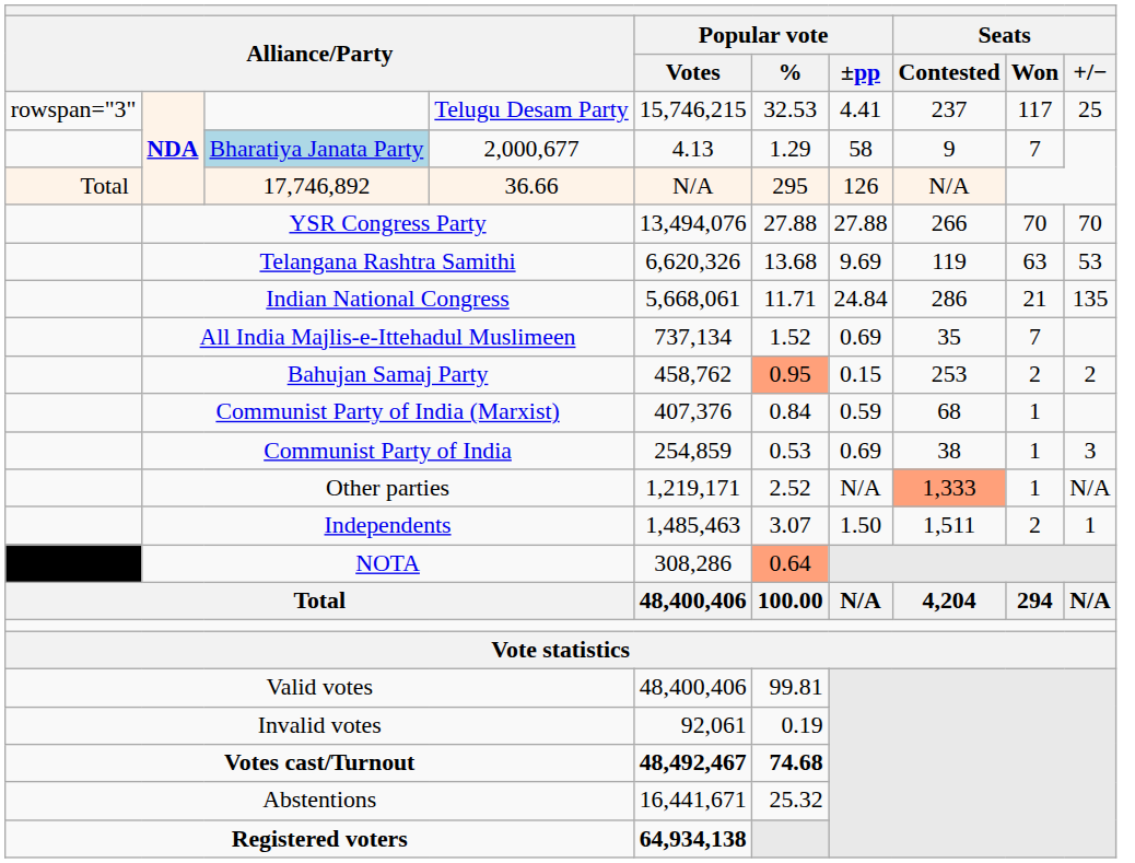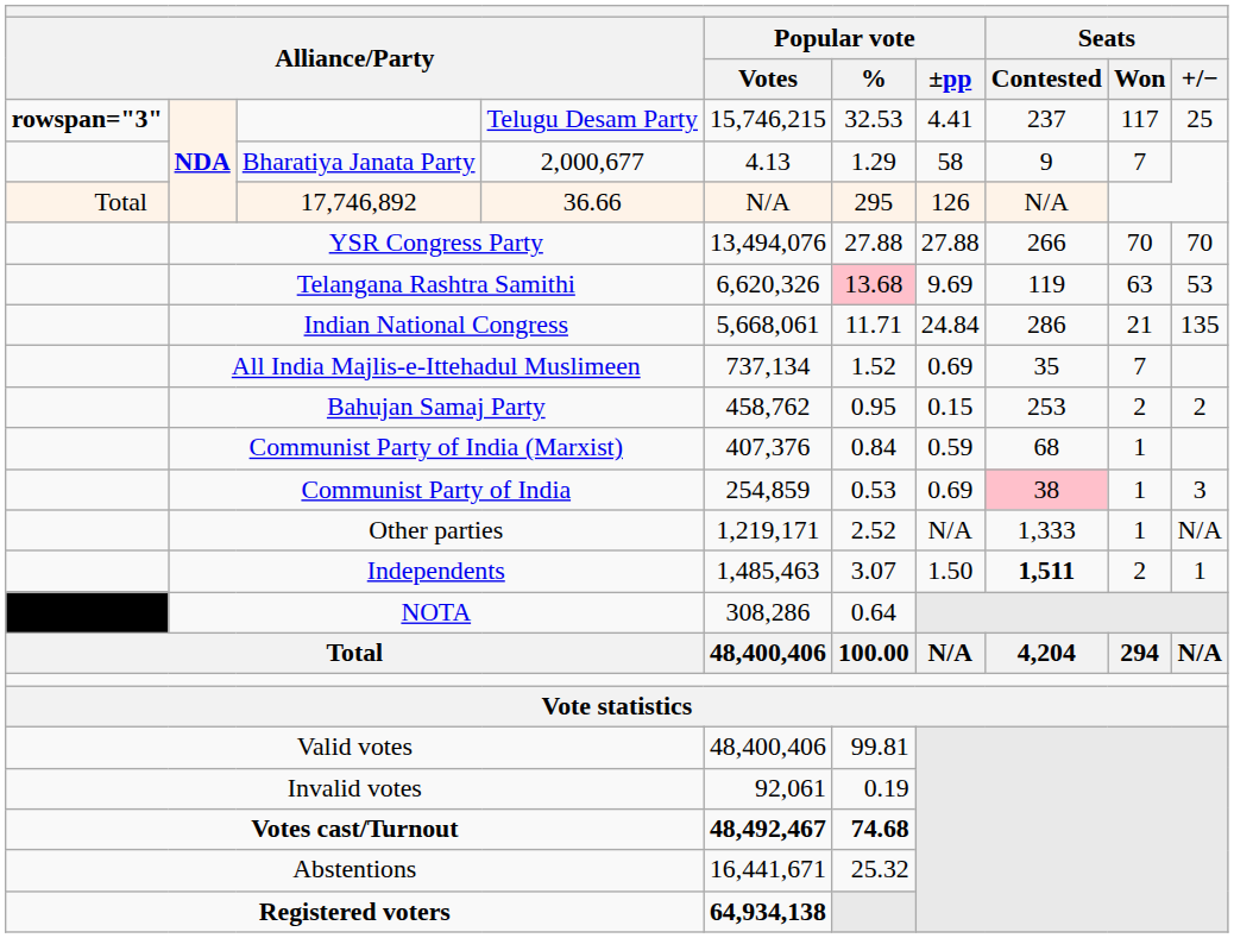Telugu Desam Party | column 1: normal -> bold
2,000,677 | column 3: lightblue background -> no background
Telangana Rashtra Samithi | Popular vote / %: no background -> pink background
Bahujan Samaj Party | Popular vote / %: lightsalmon background -> no background
Communist Party of India | Seats / Contested: no background -> pink background
Other parties | Seats / Contested: lightsalmon background -> no background
Independents | Seats / Contested: normal -> bold
NOTA | Popular vote / %: lightsalmon background -> no background
